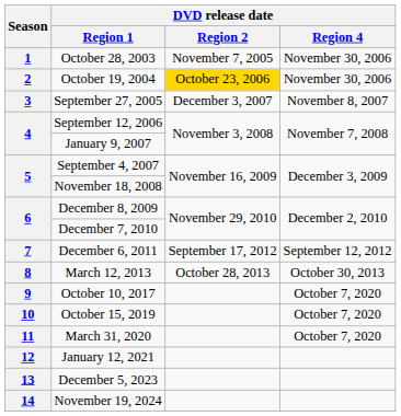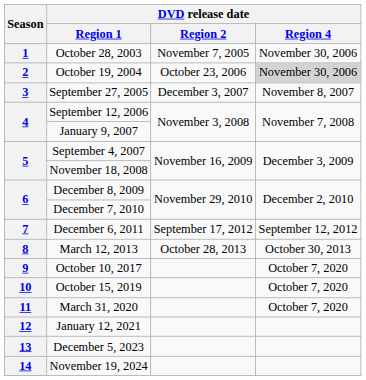October 19, 2004 | DVD release date / Region 2: gold background -> no background
October 19, 2004 | DVD release date / Region 4: no background -> lightgrey background
